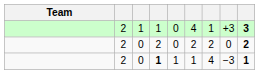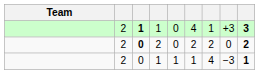row 2 | column 3: normal -> bold
row 3 | column 3: normal -> bold
row 4 | column 4: bold -> normal
